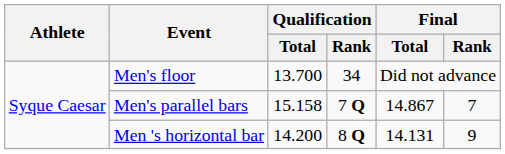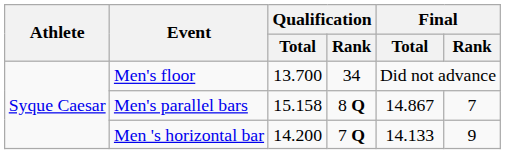Men's parallel bars | Qualification / Rank: 7 Q -> 8 Q
Men 's horizontal bar | Qualification / Rank: 8 Q -> 7 Q
Men 's horizontal bar | Final / Total: 14.131 -> 14.133
